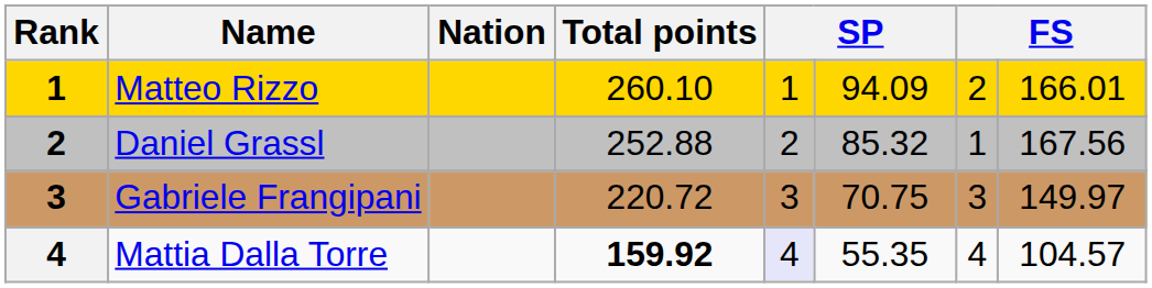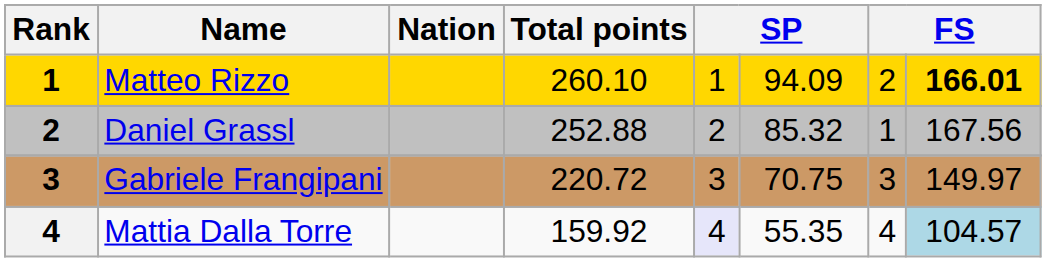Matteo Rizzo | column 8: normal -> bold
Mattia Dalla Torre | Total points: bold -> normal
Mattia Dalla Torre | column 8: no background -> lightblue background
